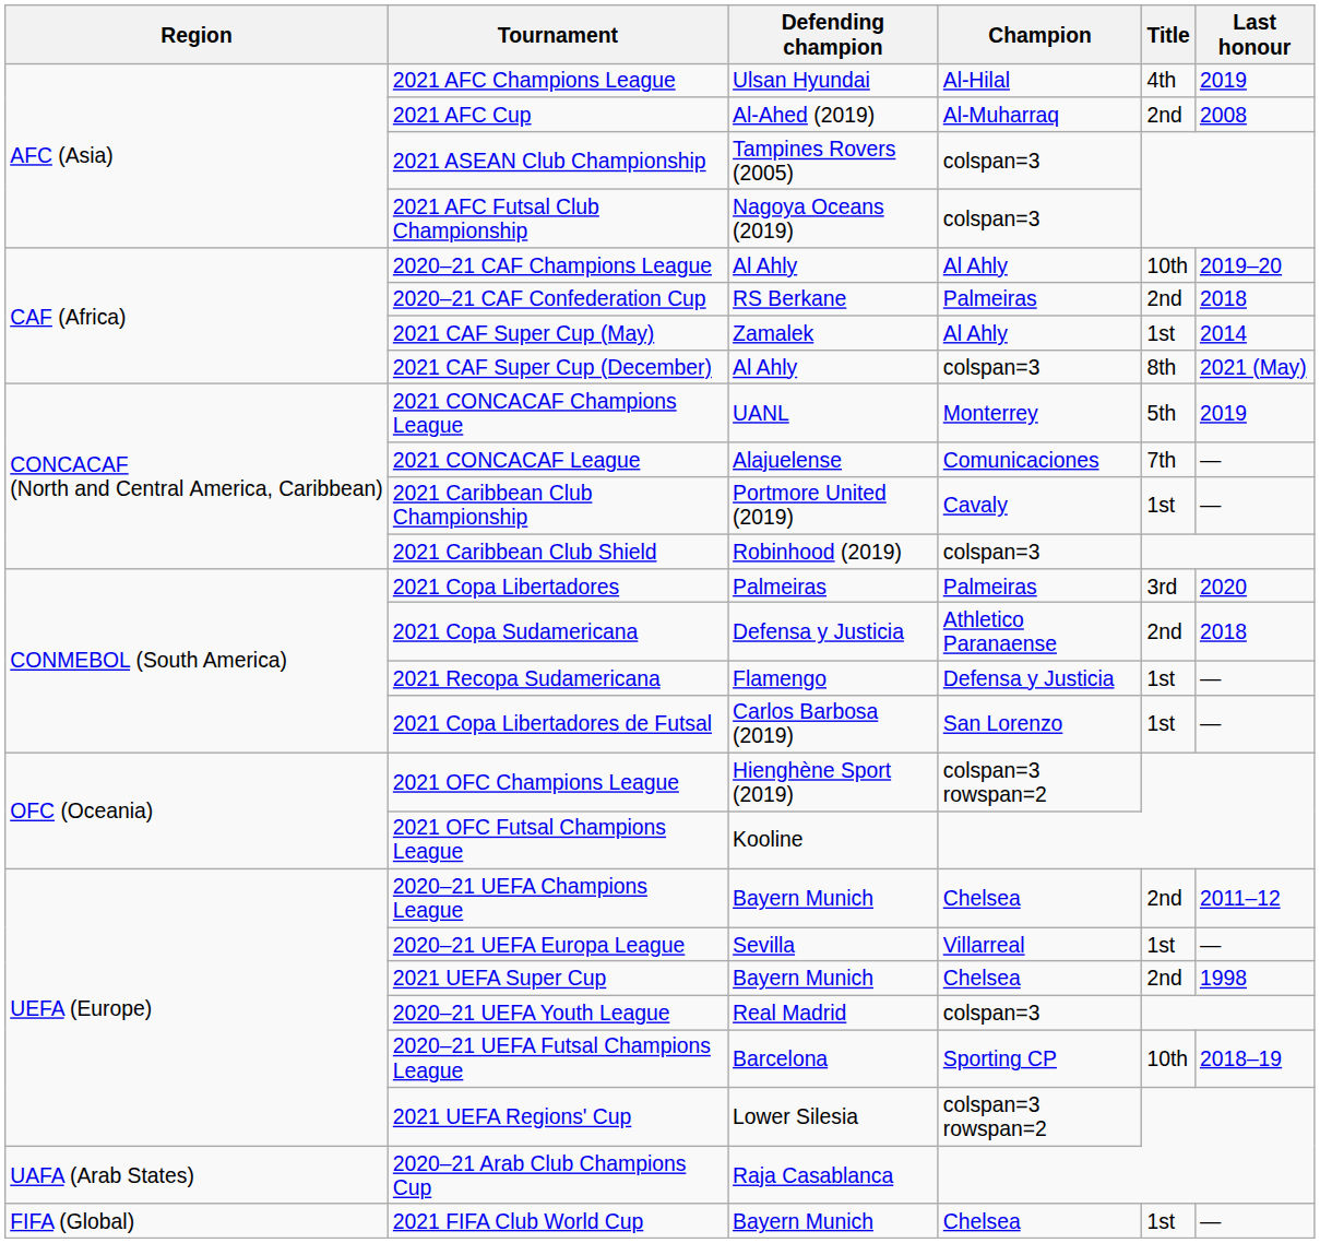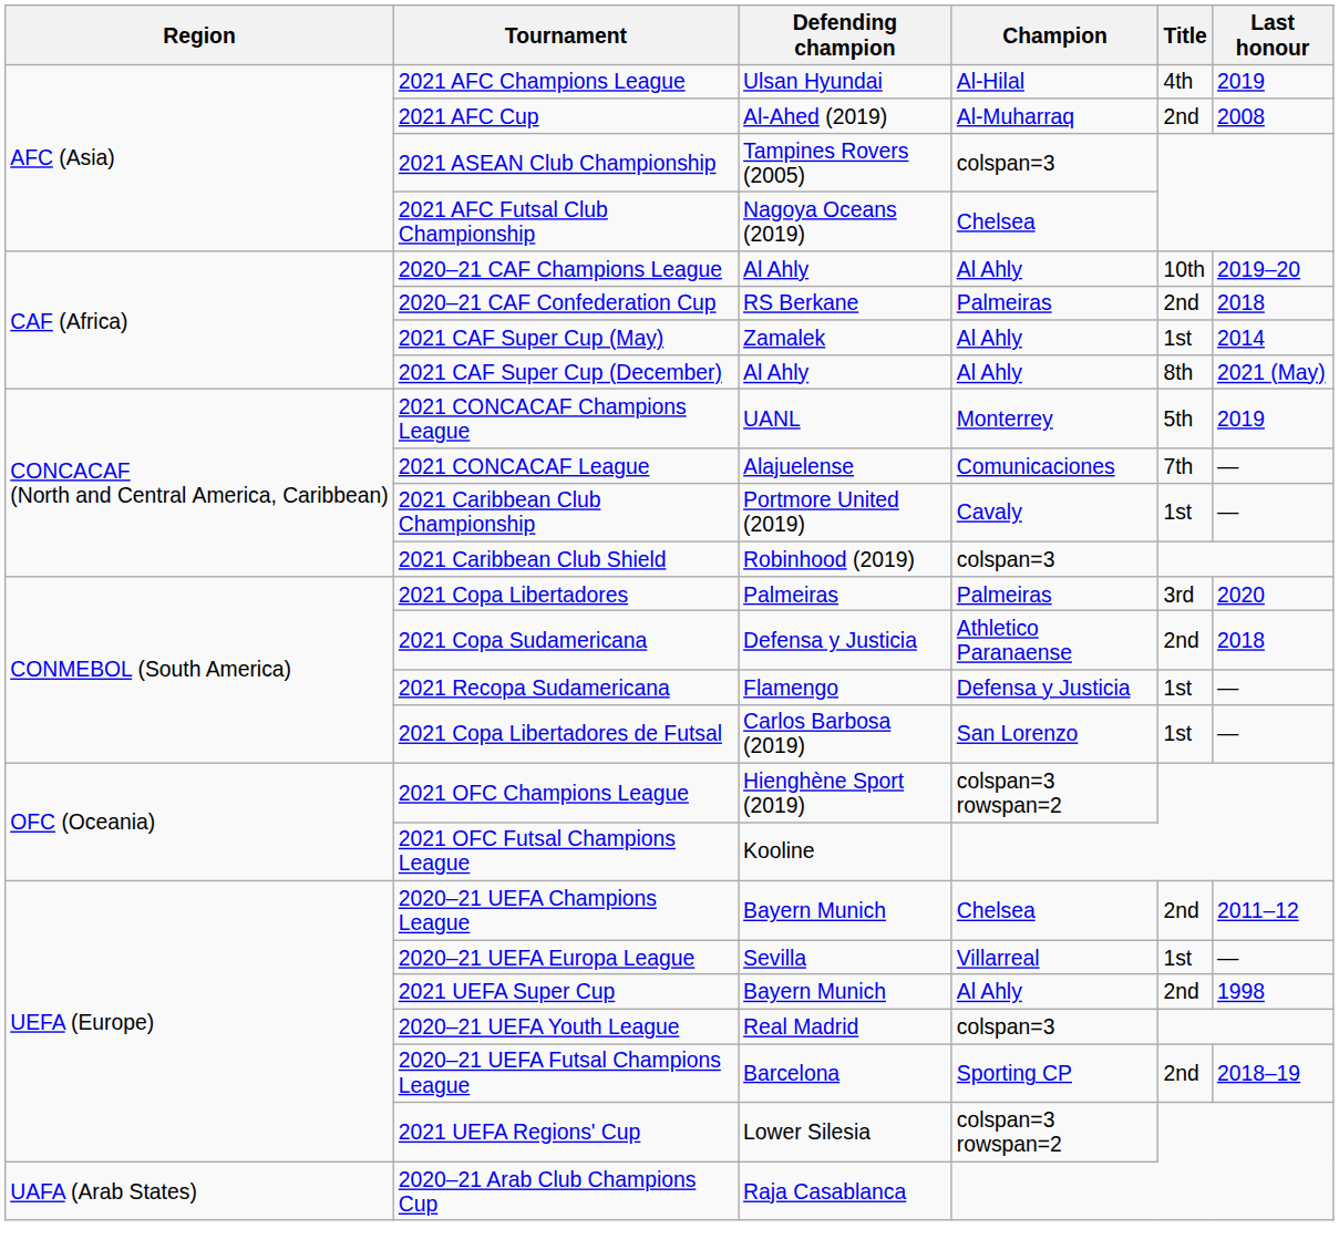2021 AFC Futsal Club Championship | Champion: colspan=3 -> Chelsea
2021 CAF Super Cup (December) | Champion: colspan=3 -> Al Ahly
2021 UEFA Super Cup | Champion: Chelsea -> Al Ahly
2020–21 UEFA Futsal Champions League | Title: 10th -> 2nd
- row: FIFA (Global) | 2021 FIFA Club World Cup | Bayern Munich | Chelsea | 1st | —
